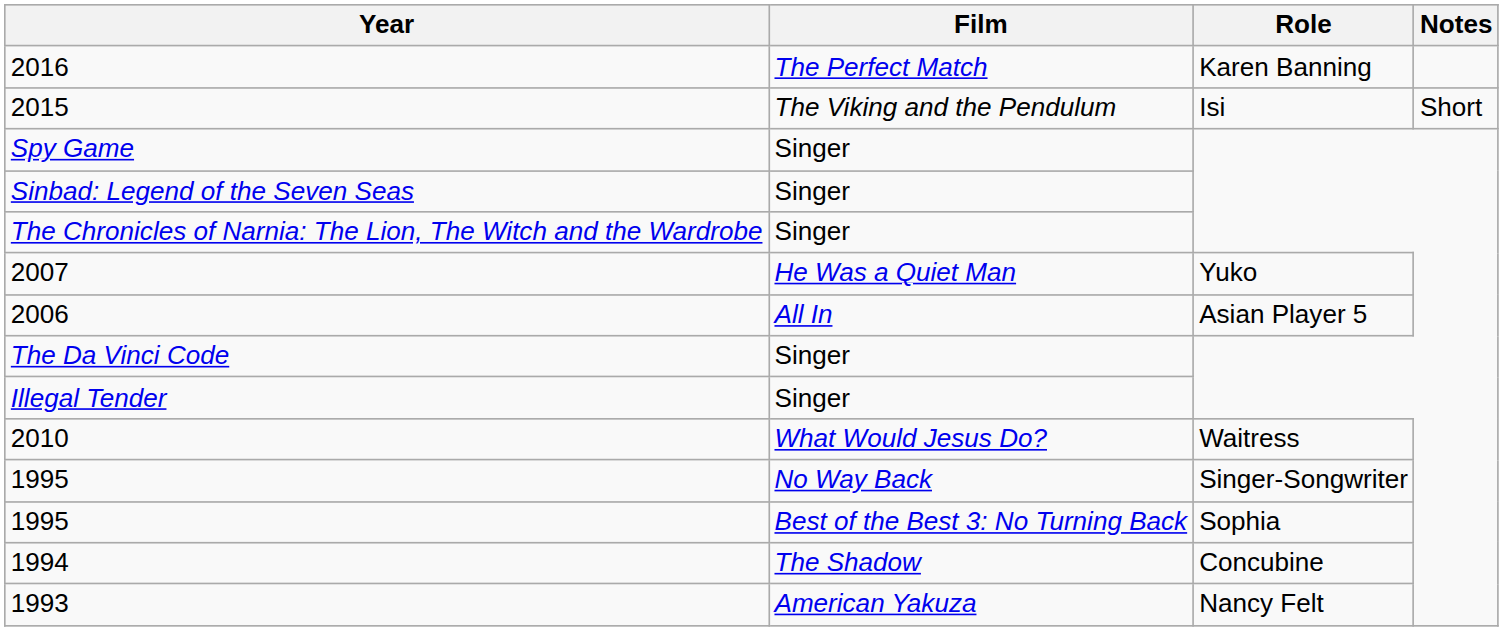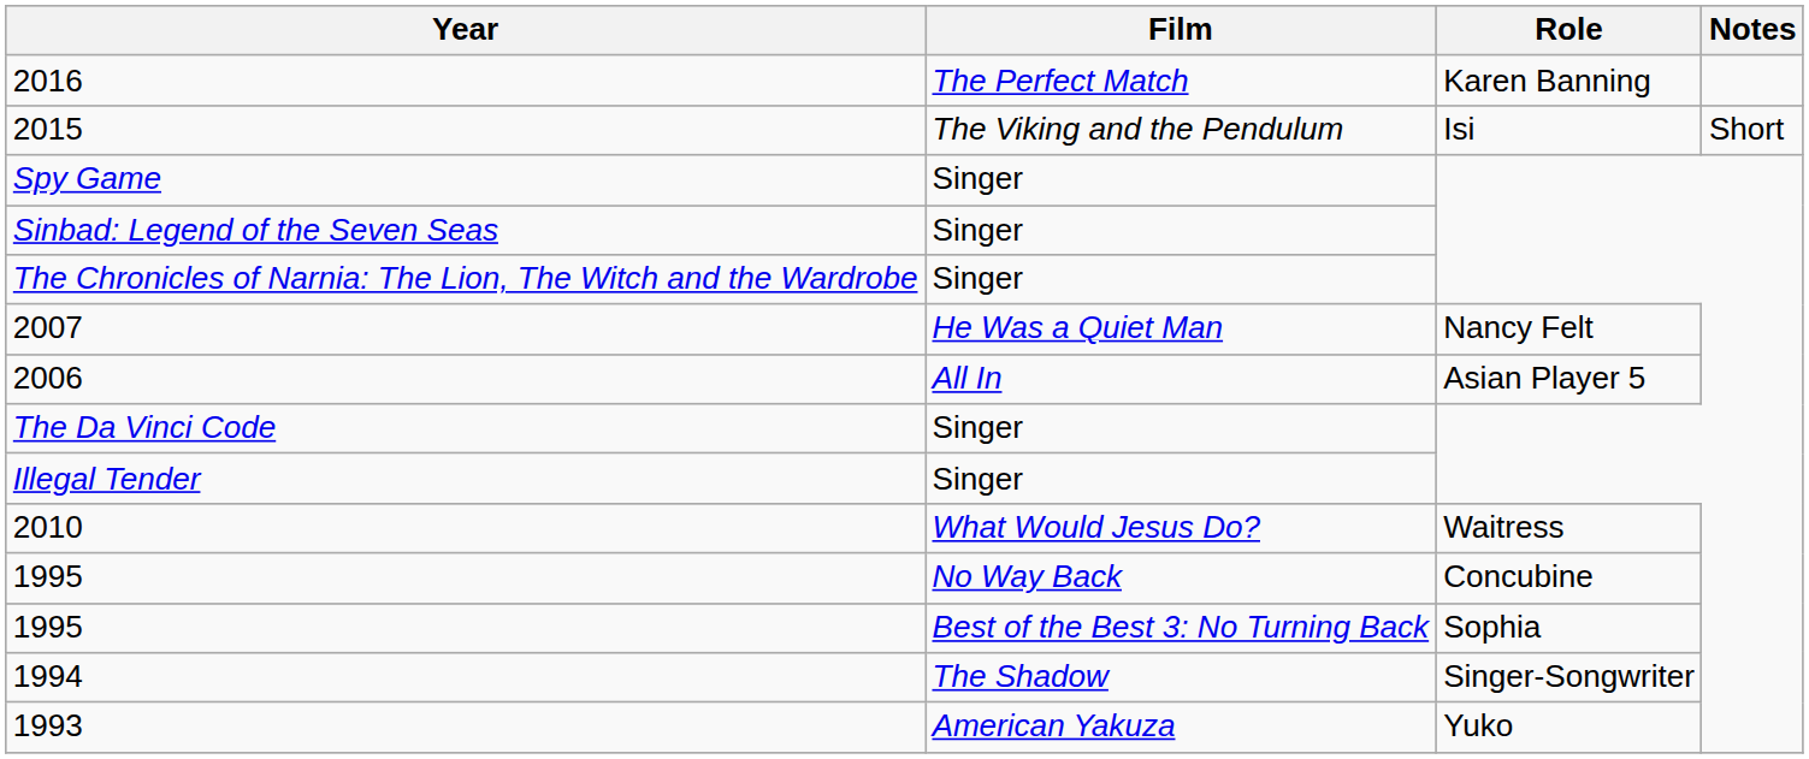2007 | Role: Yuko -> Nancy Felt
1995 / No Way Back | Role: Singer-Songwriter -> Concubine
1994 | Role: Concubine -> Singer-Songwriter
1993 | Role: Nancy Felt -> Yuko
